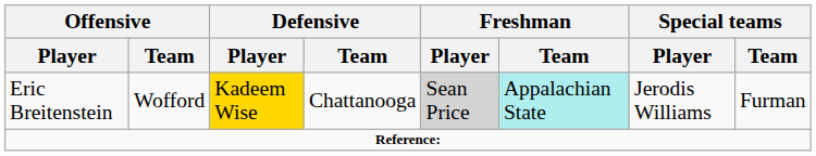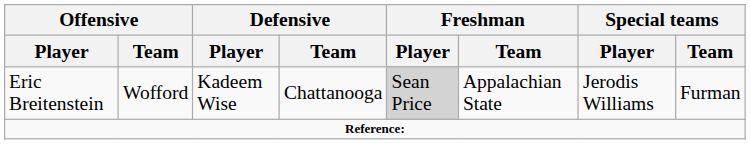Eric Breitenstein | Defensive / Player: gold background -> no background
Eric Breitenstein | Freshman / Team: paleturquoise background -> no background
